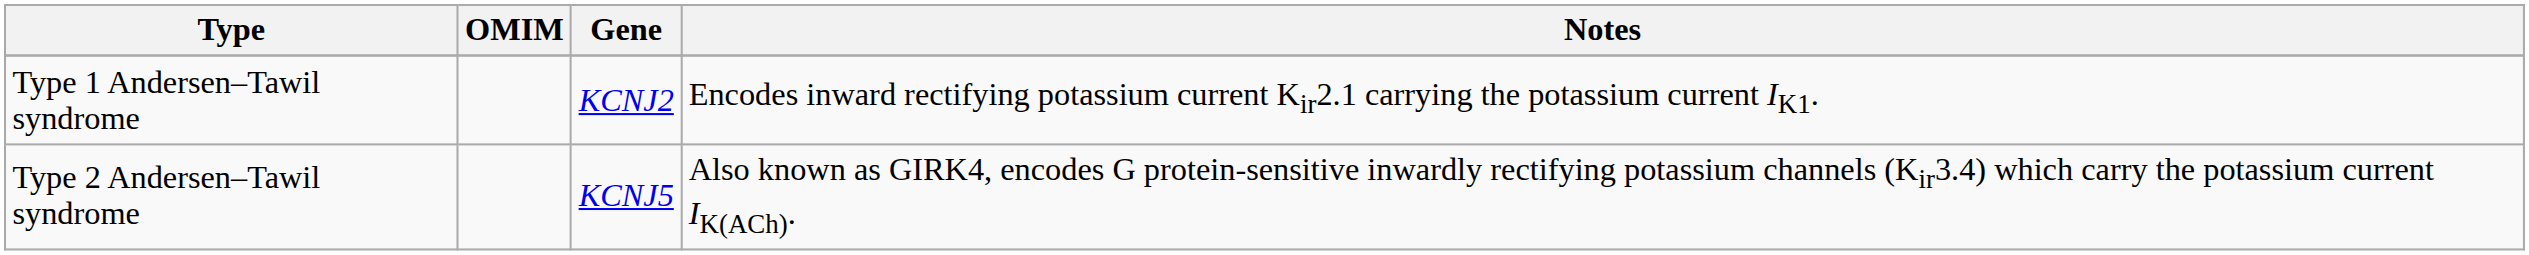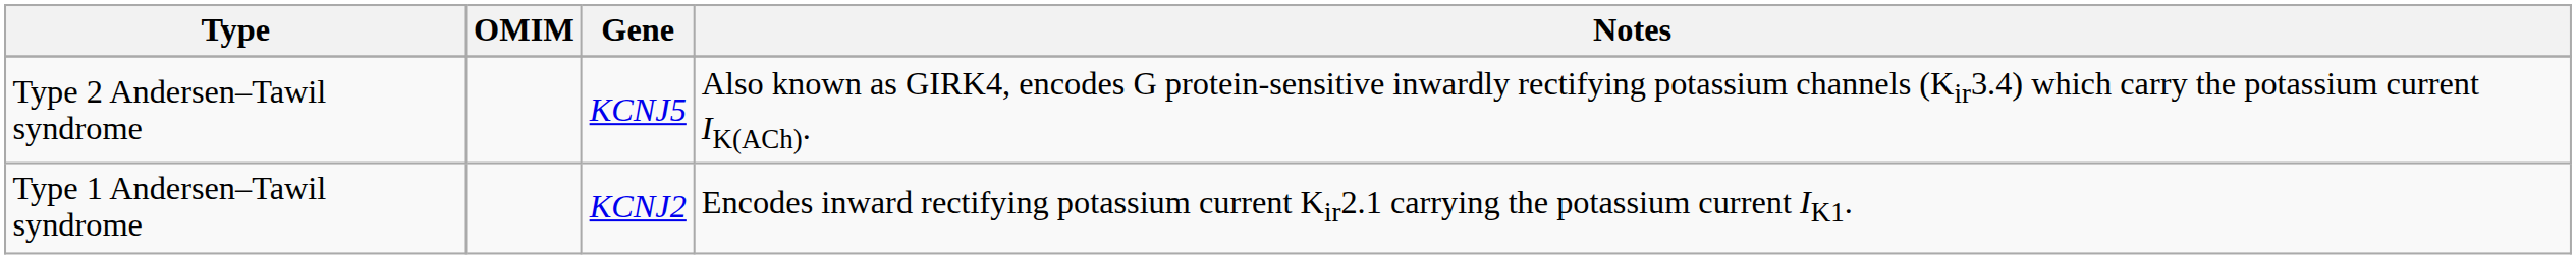rows swapped: Type 1 Andersen–Tawil syndrome <-> Type 2 Andersen–Tawil syndrome
